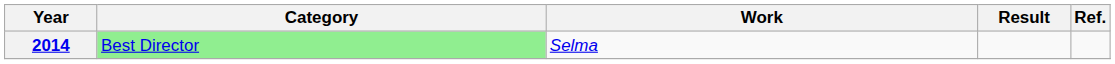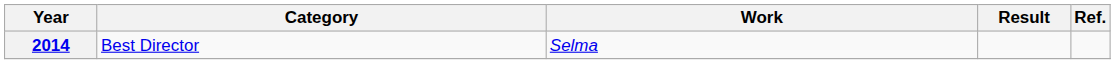2014 | Category: lightgreen background -> no background
